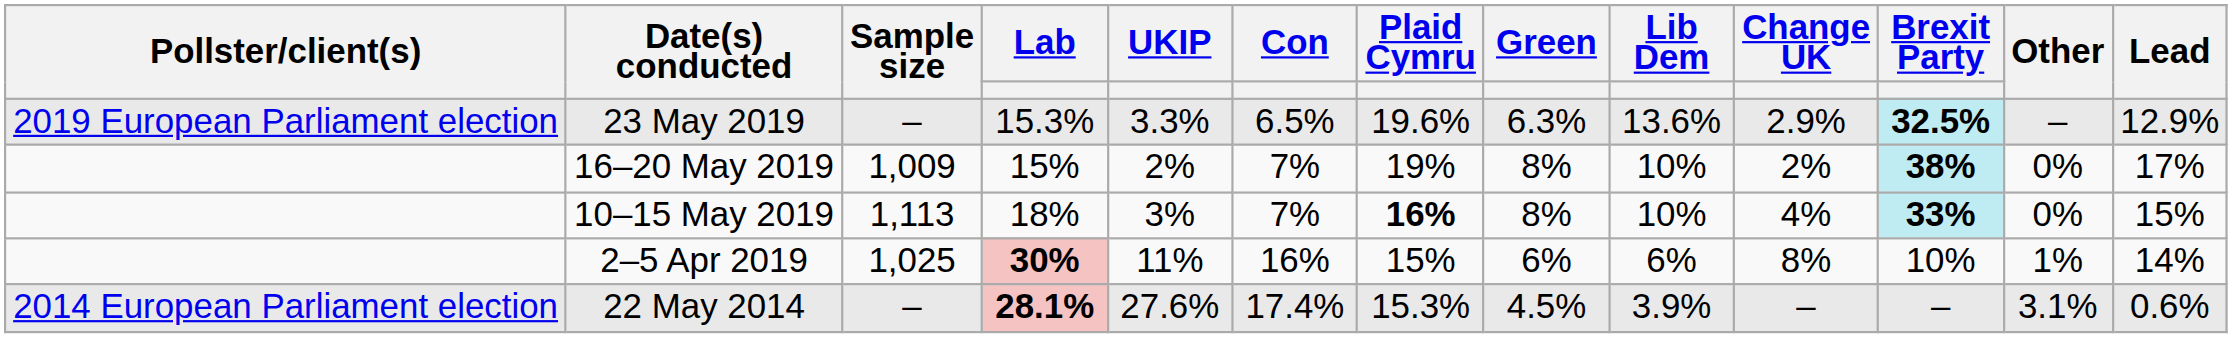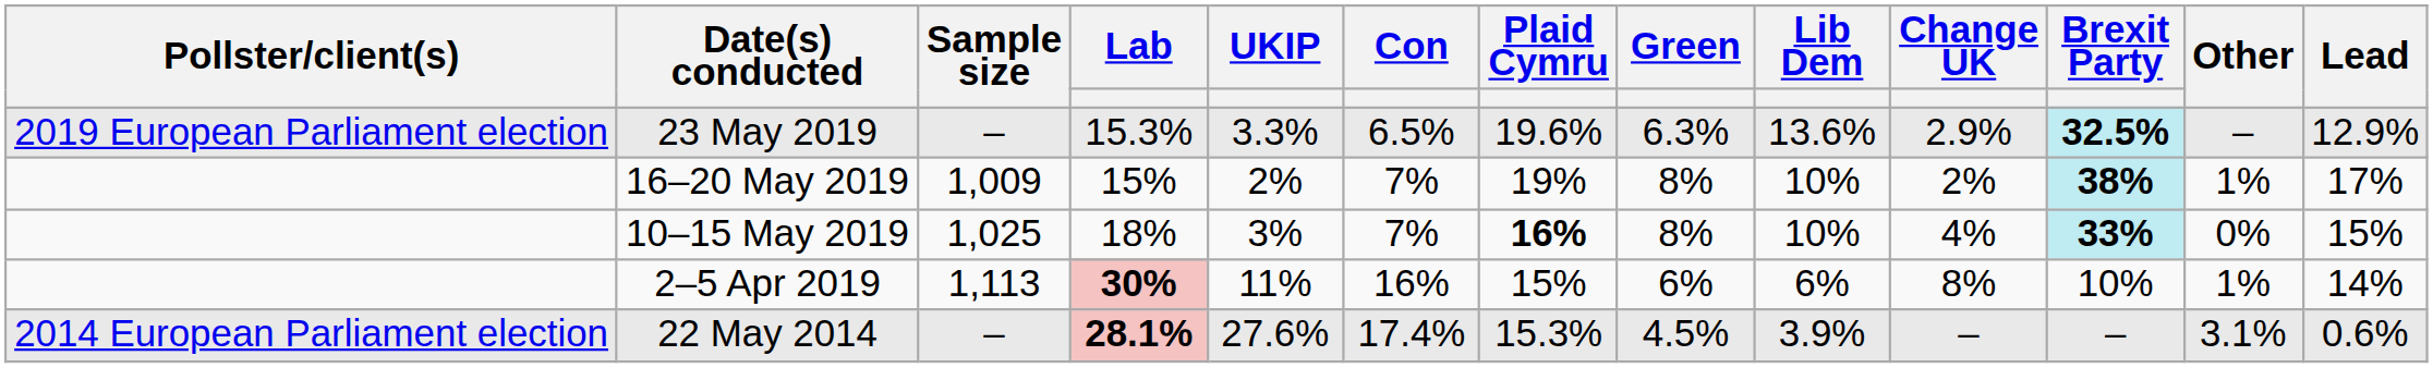16–20 May 2019 | Other: 0% -> 1%
10–15 May 2019 | Sample size: 1,113 -> 1,025
2–5 Apr 2019 | Sample size: 1,025 -> 1,113
